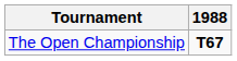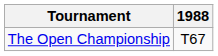The Open Championship | 1988: bold -> normal
